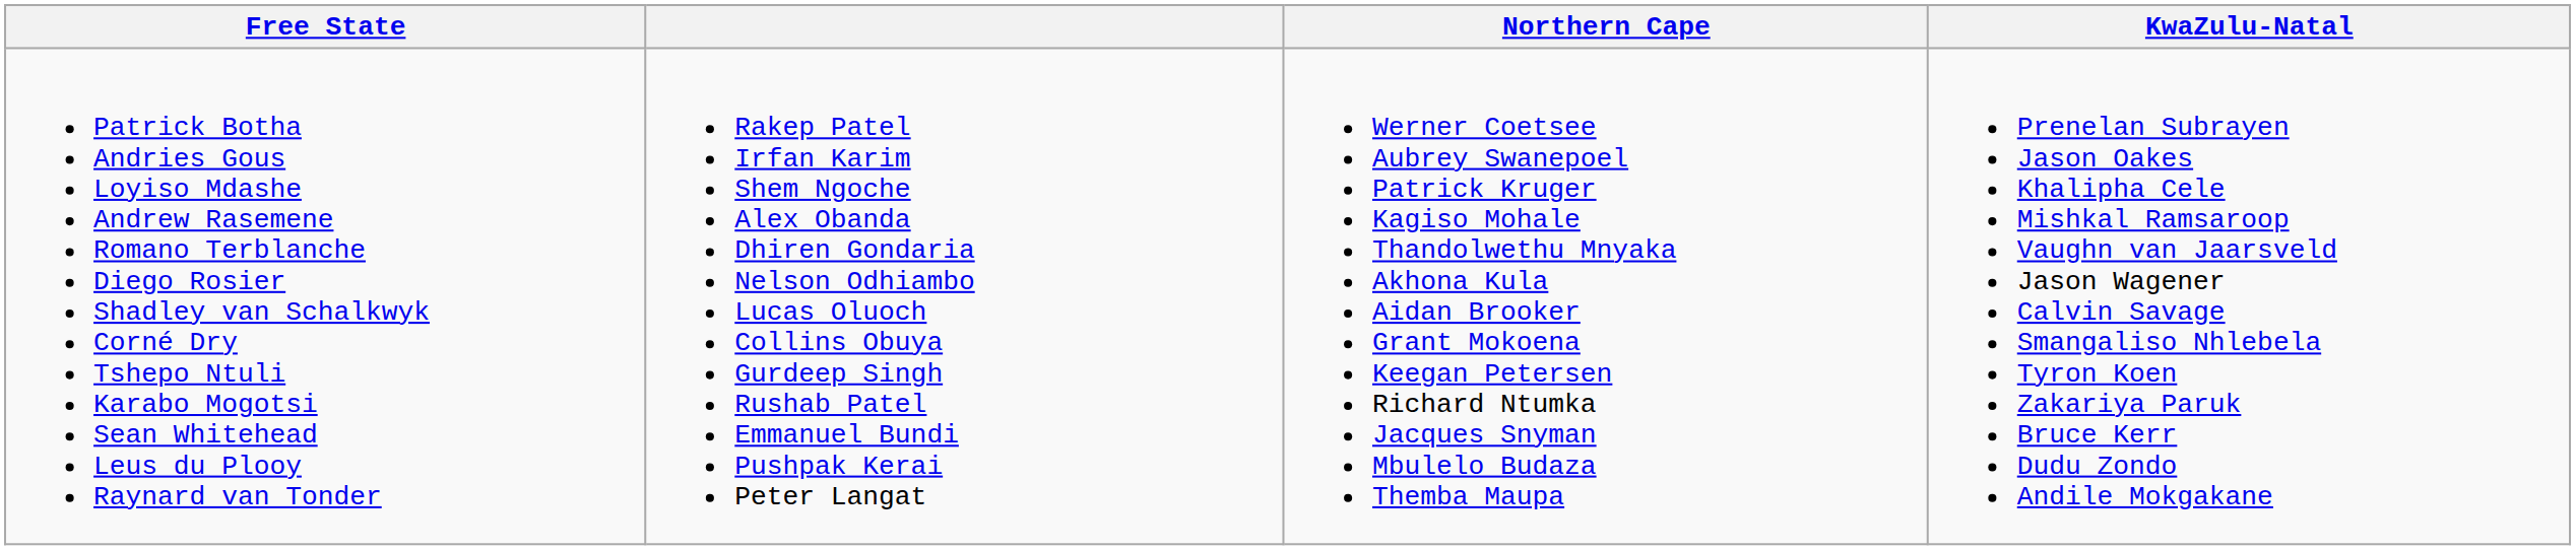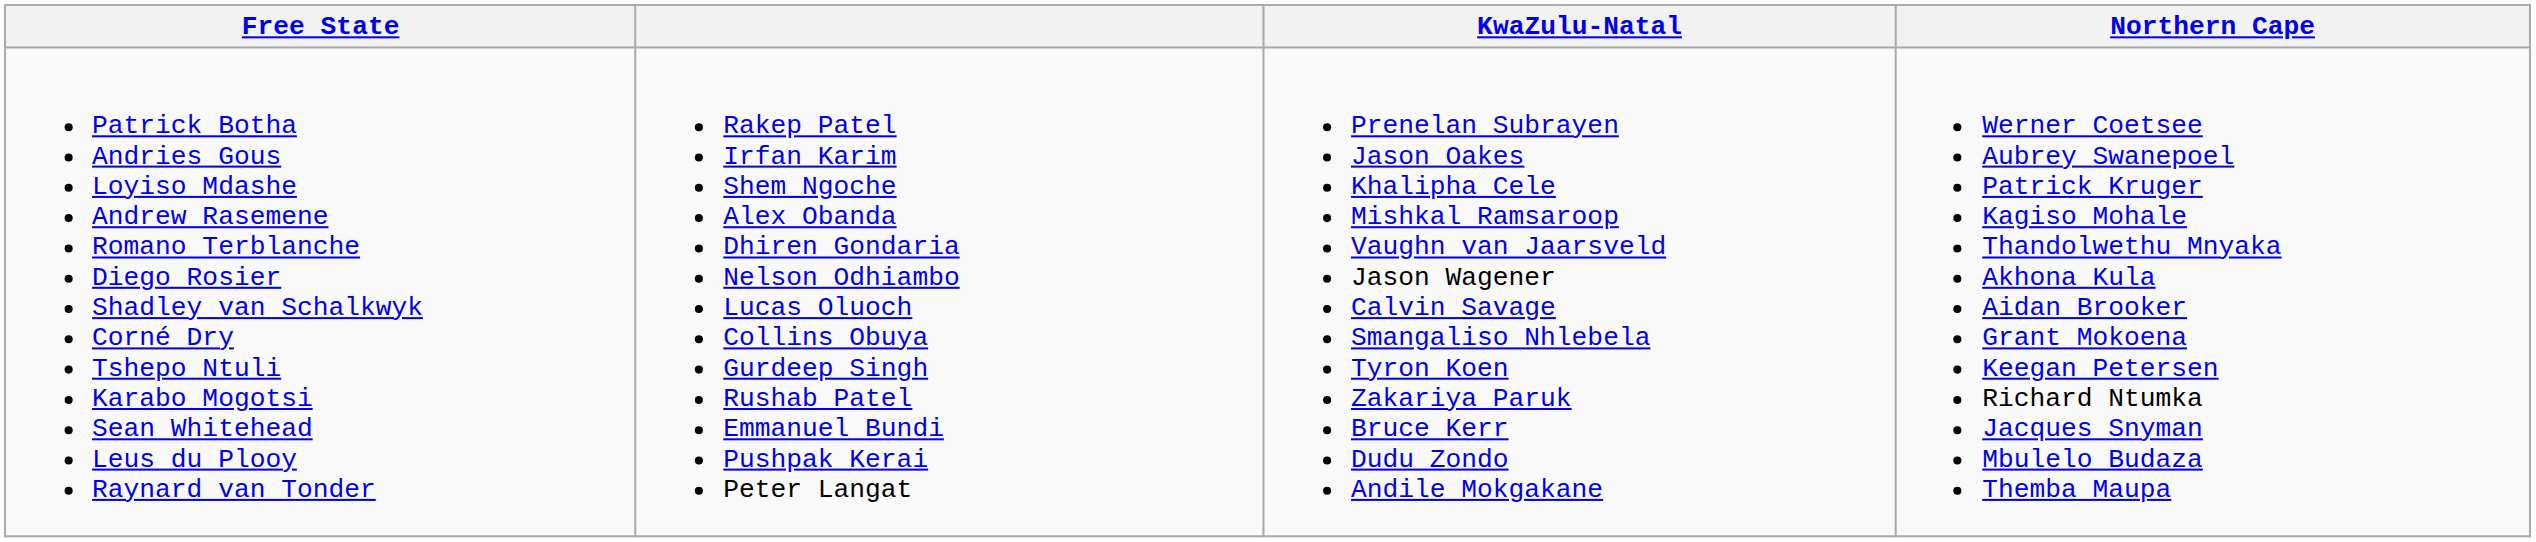columns swapped: KwaZulu-Natal <-> Northern Cape
